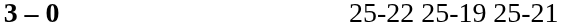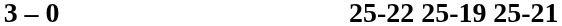row 1 | column 2: normal -> bold
